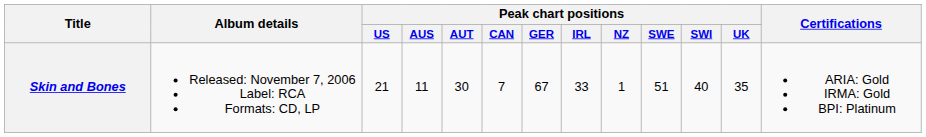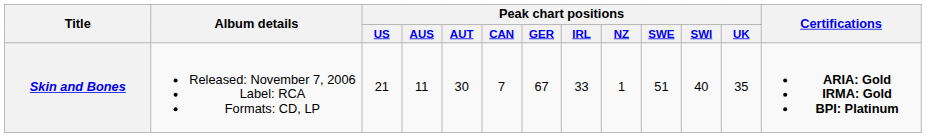Skin and Bones | Certifications: normal -> bold
